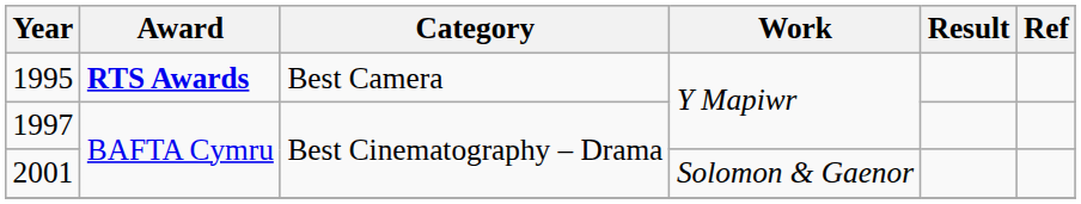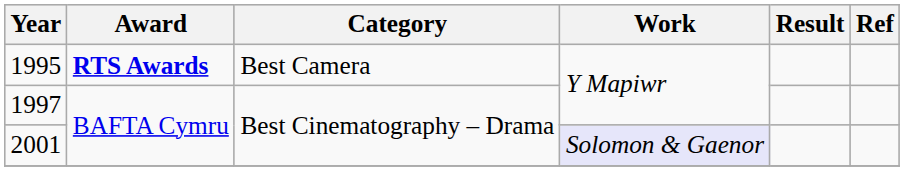2001 | Work: no background -> lavender background
